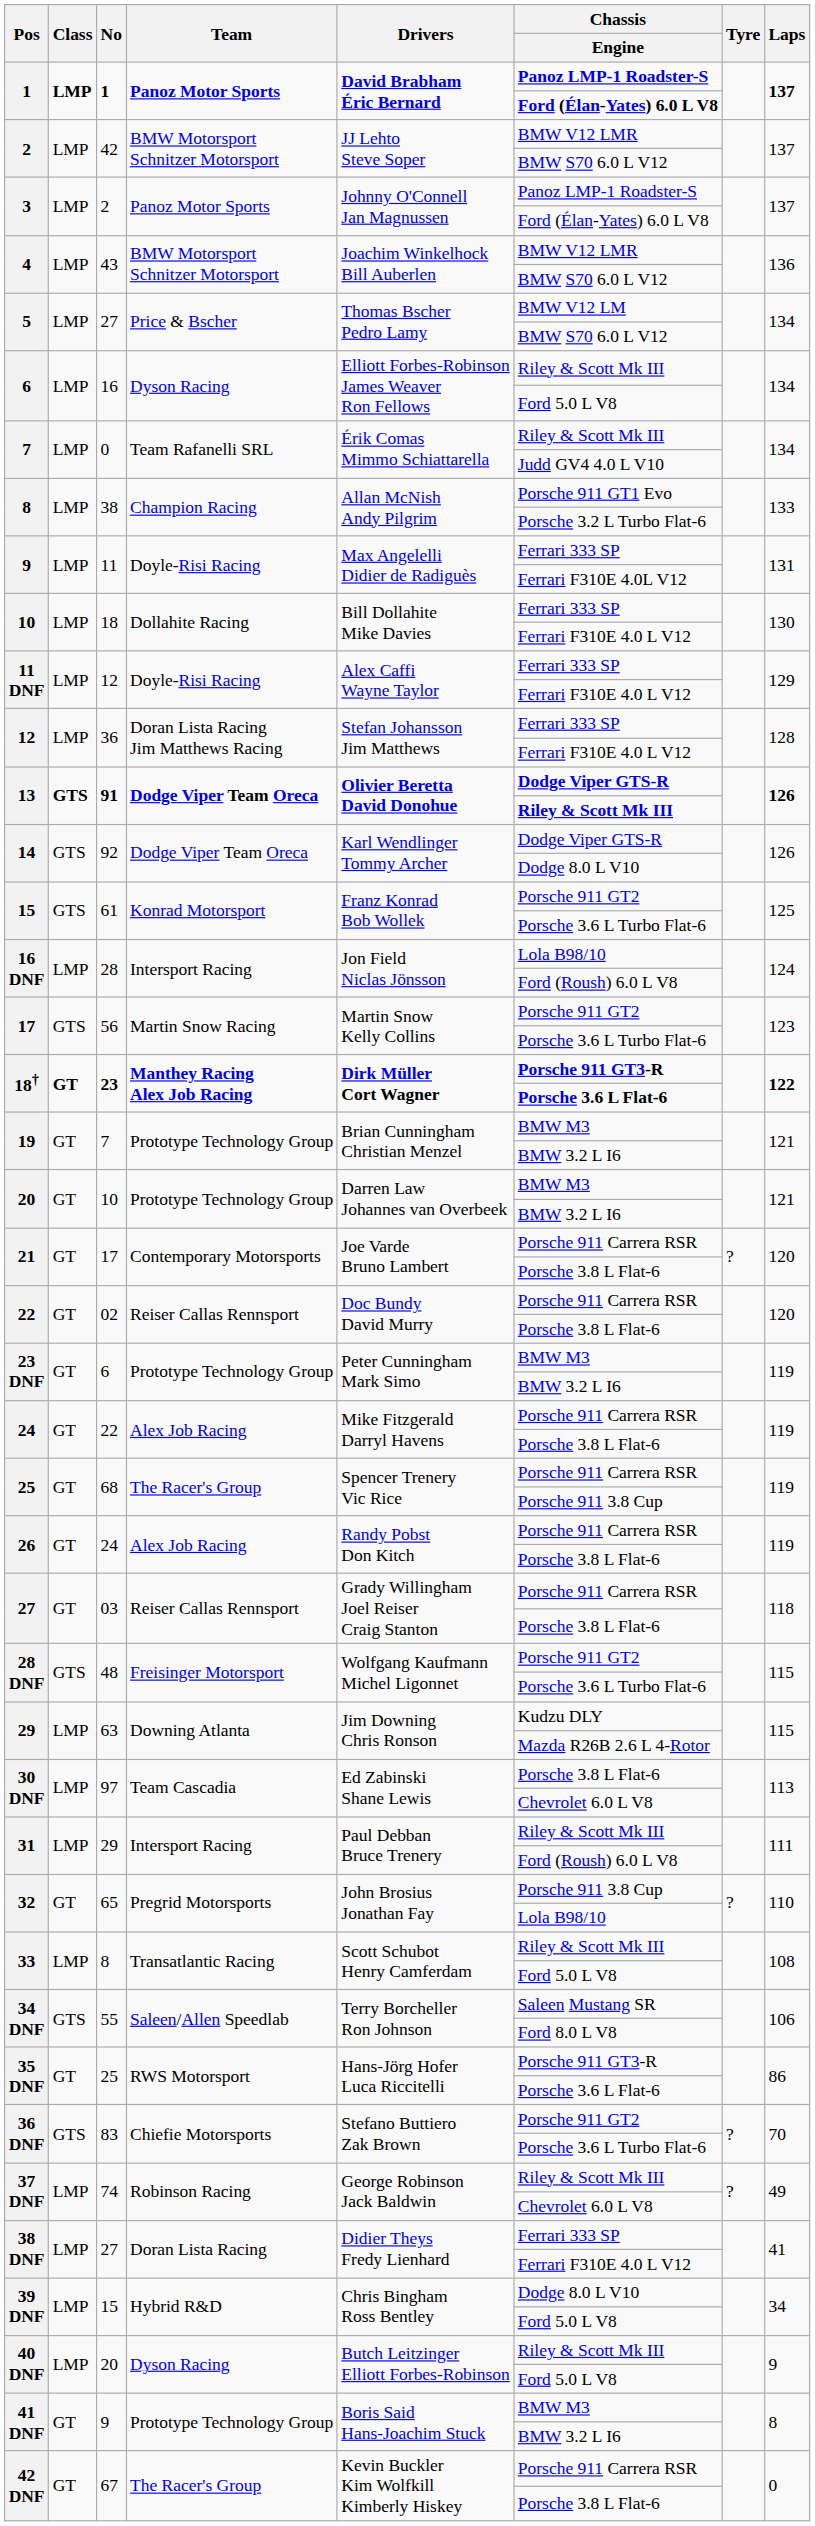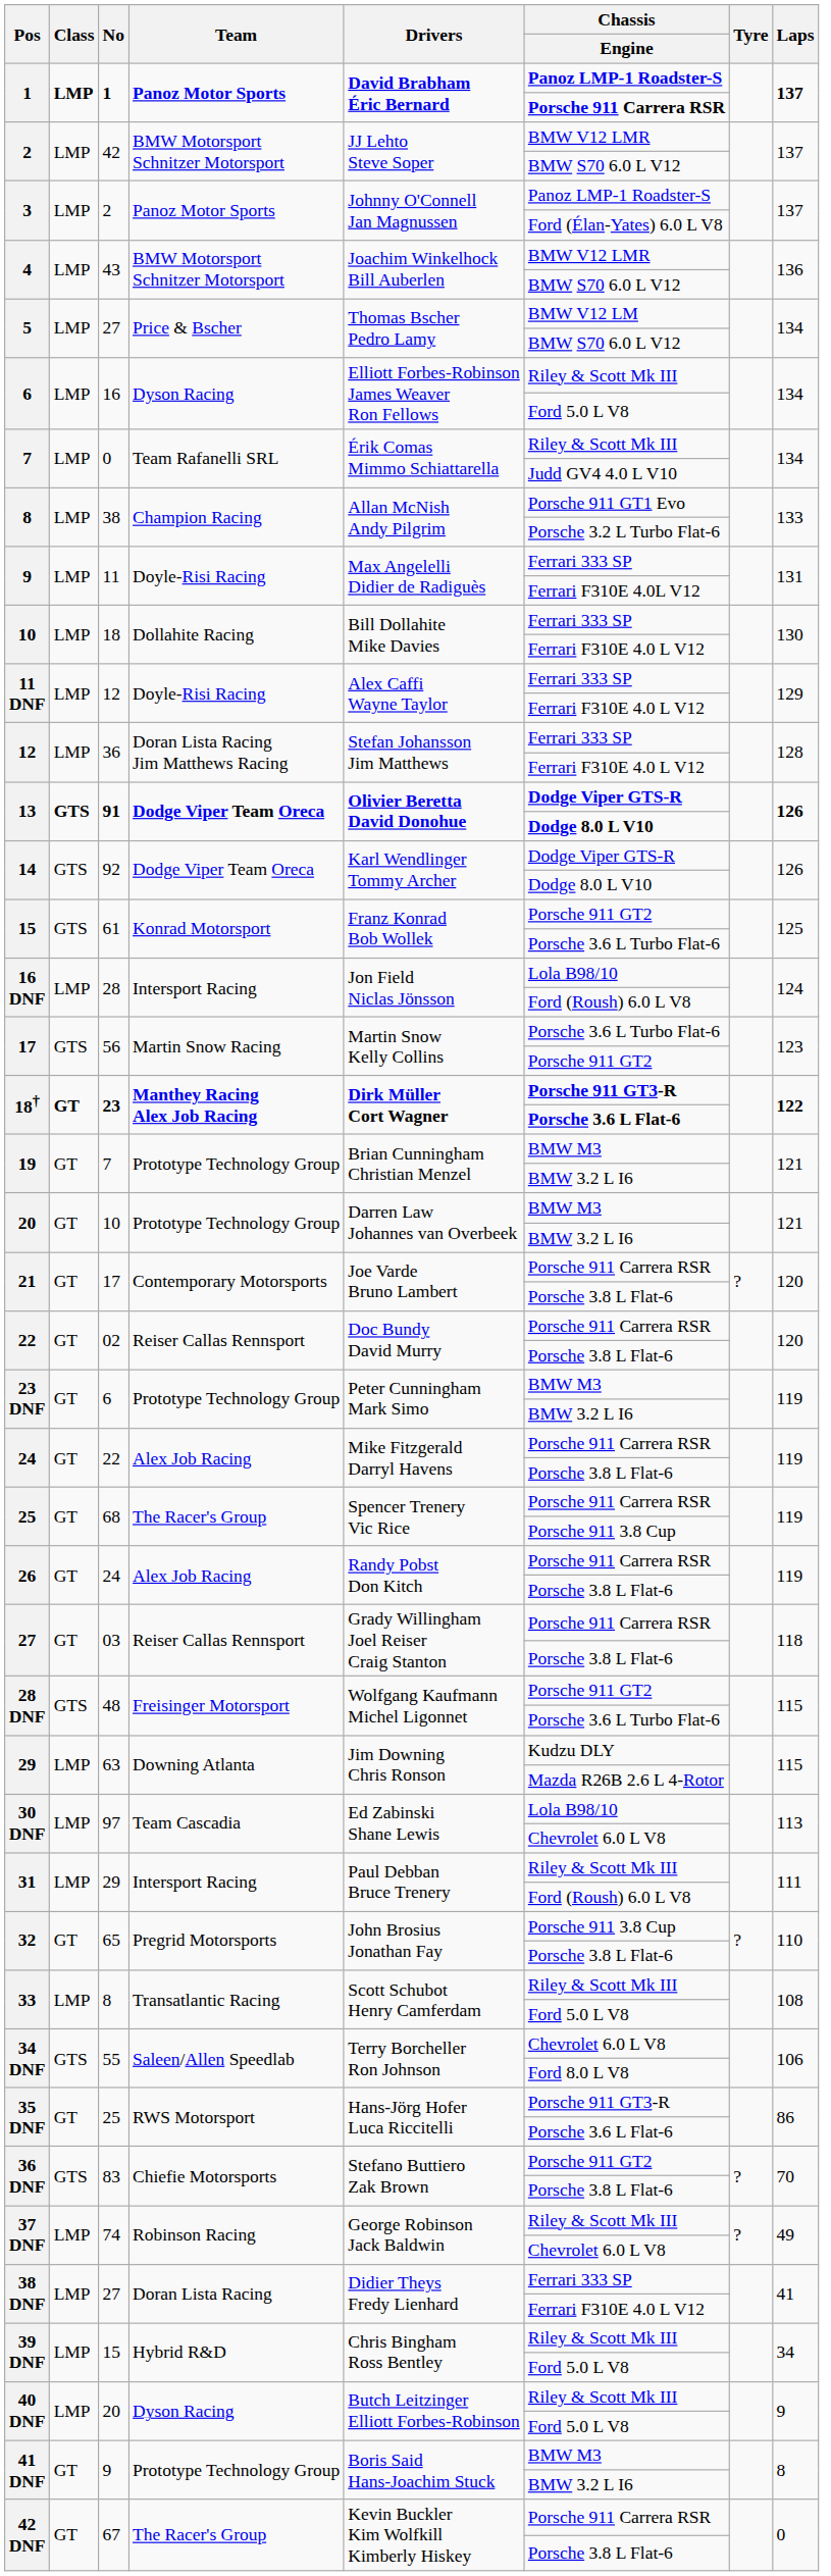row 4 | Chassis / Engine: Ford (Élan-Yates) 6.0 L V8 -> Porsche 911 Carrera RSR
row 28 | Chassis / Engine: Riley & Scott Mk III -> Dodge 8.0 L V10
row 35 | Chassis / Engine: Porsche 911 GT2 -> Porsche 3.6 L Turbo Flat-6
row 36 | Chassis / Engine: Porsche 3.6 L Turbo Flat-6 -> Porsche 911 GT2
row 61 | Chassis / Engine: Porsche 3.8 L Flat-6 -> Lola B98/10
row 66 | Chassis / Engine: Lola B98/10 -> Porsche 3.8 L Flat-6
row 69 | Chassis / Engine: Saleen Mustang SR -> Chevrolet 6.0 L V8
row 74 | Chassis / Engine: Porsche 3.6 L Turbo Flat-6 -> Porsche 3.8 L Flat-6
row 79 | Chassis / Engine: Dodge 8.0 L V10 -> Riley & Scott Mk III
